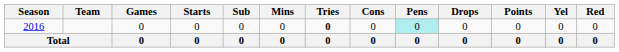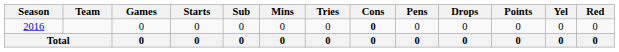2016 | Tries: bold -> normal
2016 | Cons: normal -> bold
2016 | Pens: paleturquoise background -> no background
